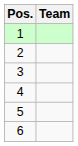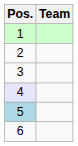4 | Pos.: no background -> lavender background
5 | Pos.: no background -> lightblue background
